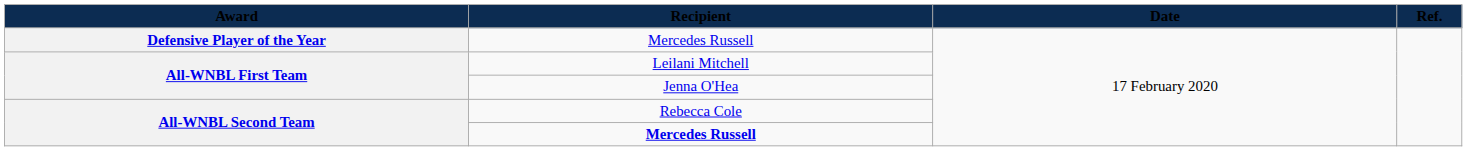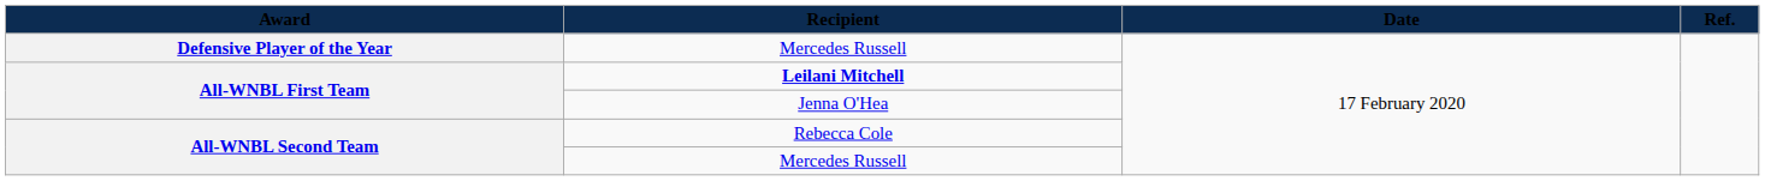Leilani Mitchell | Recipient: normal -> bold
All-WNBL Second Team / Mercedes Russell | Recipient: bold -> normal
